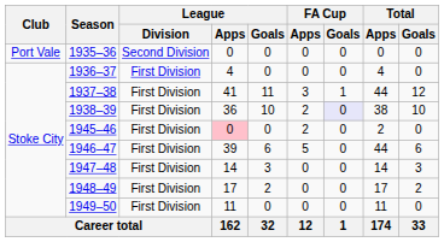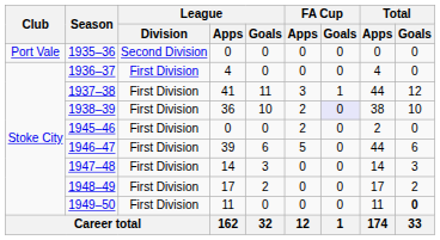1945–46 | League / Apps: pink background -> no background
1949–50 | Total / Goals: normal -> bold
